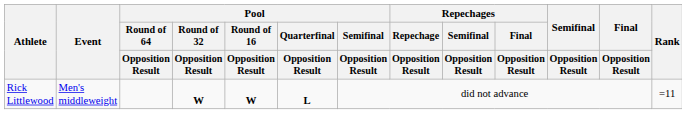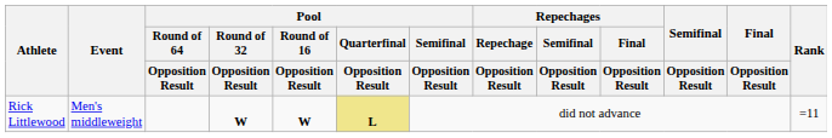Rick Littlewood | Pool / Quarterfinal / Opposition Result: no background -> khaki background
